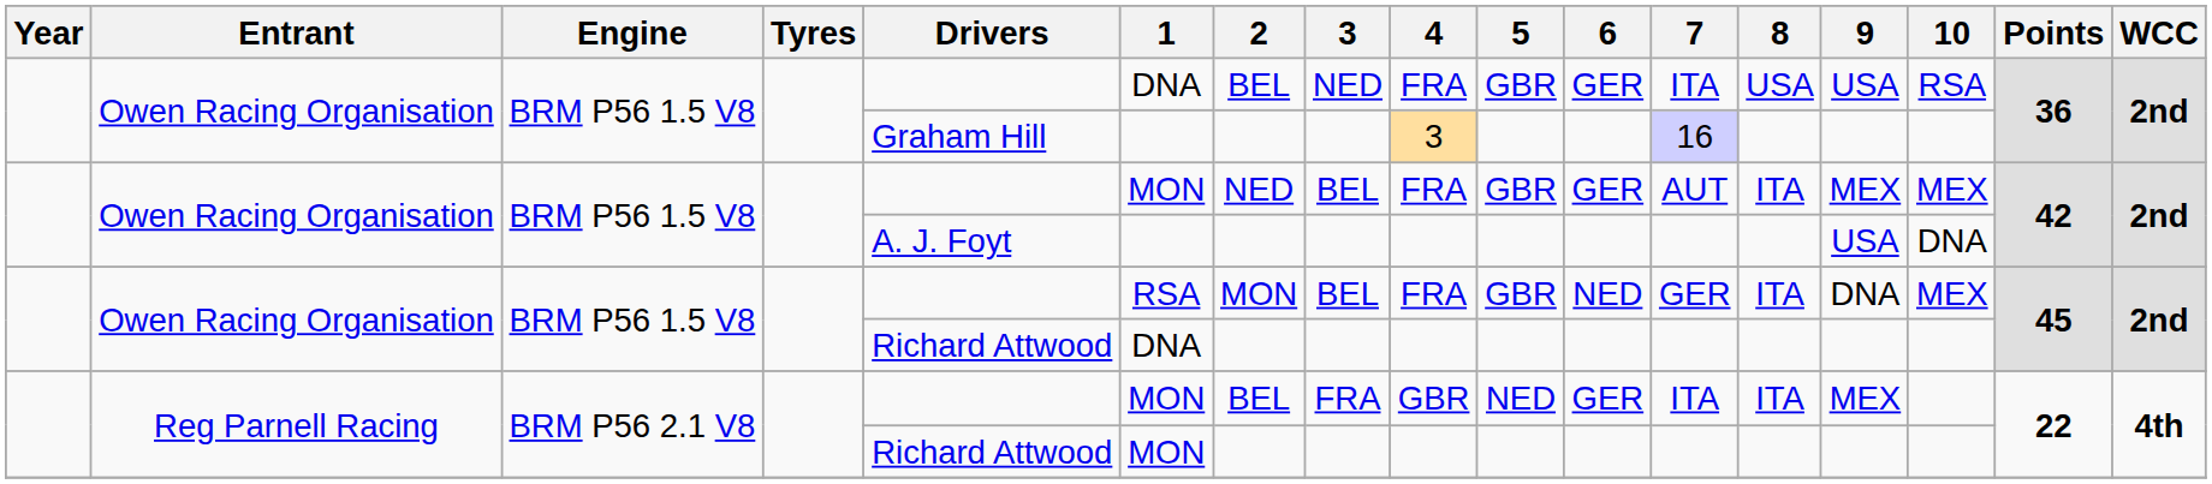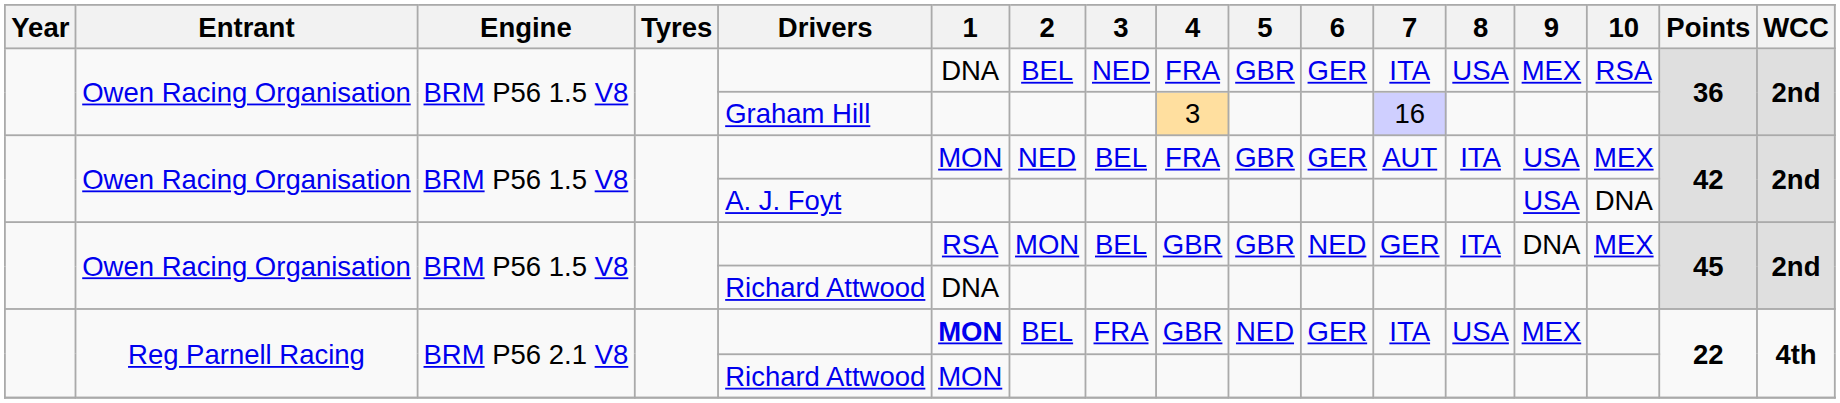row 2 | 9: USA -> MEX
row 4 | 9: MEX -> USA
row 6 | 4: FRA -> GBR
row 8 | 1: normal -> bold
row 8 | 8: ITA -> USA
